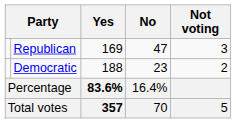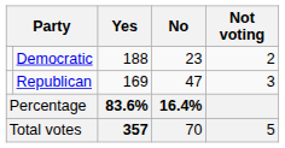rows swapped: Republican <-> Democratic
Percentage | No: normal -> bold
